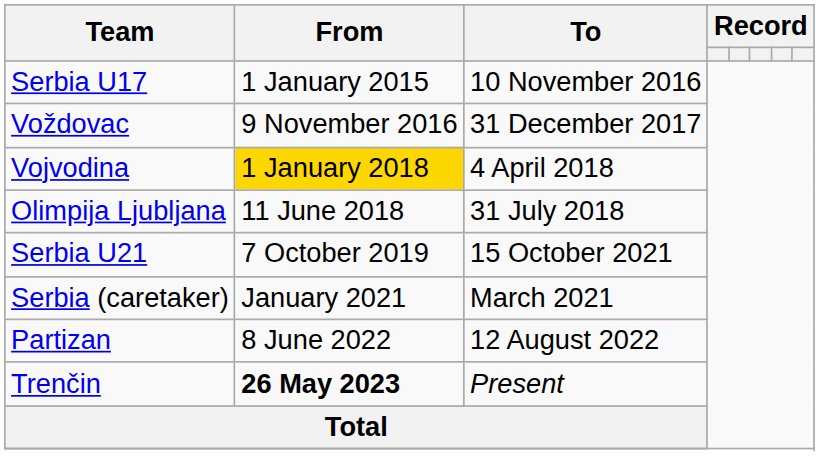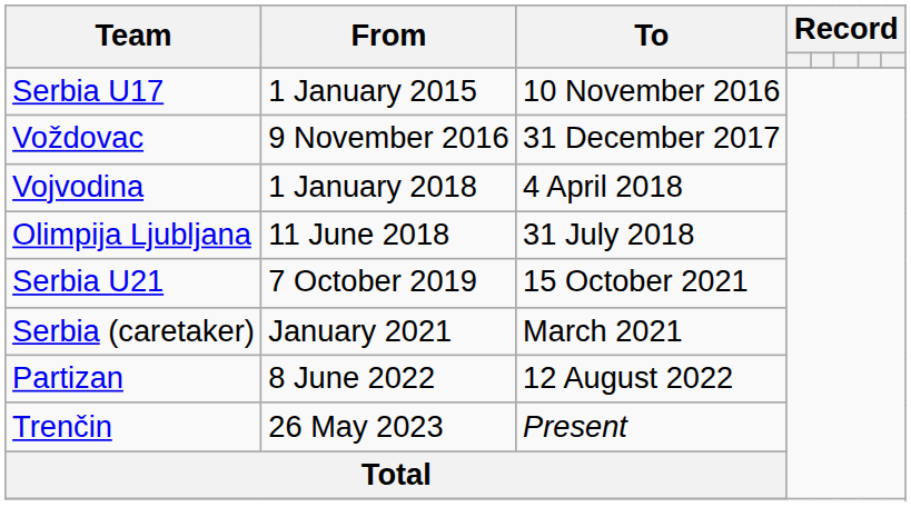Vojvodina | From: gold background -> no background
Trenčin | From: bold -> normal
